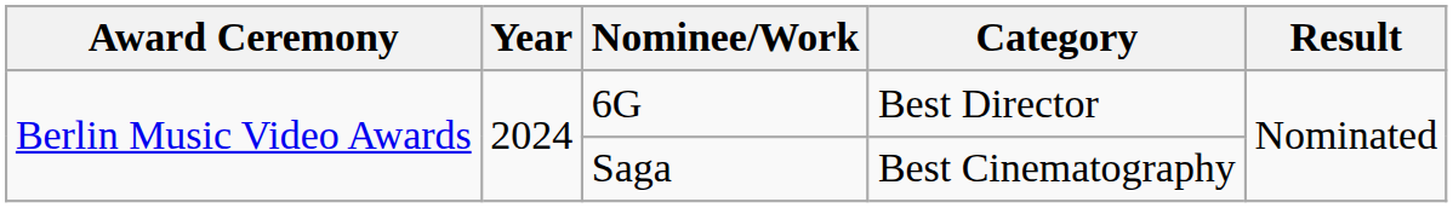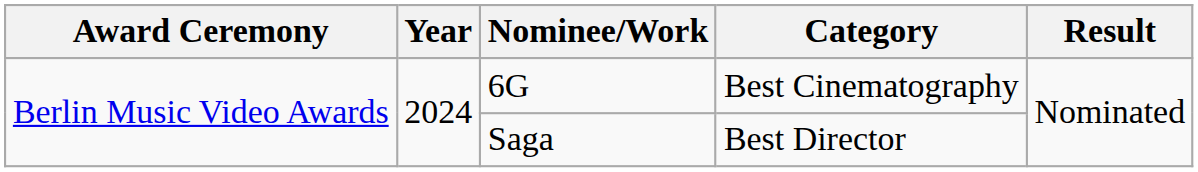6G | Category: Best Director -> Best Cinematography
Saga | Category: Best Cinematography -> Best Director
